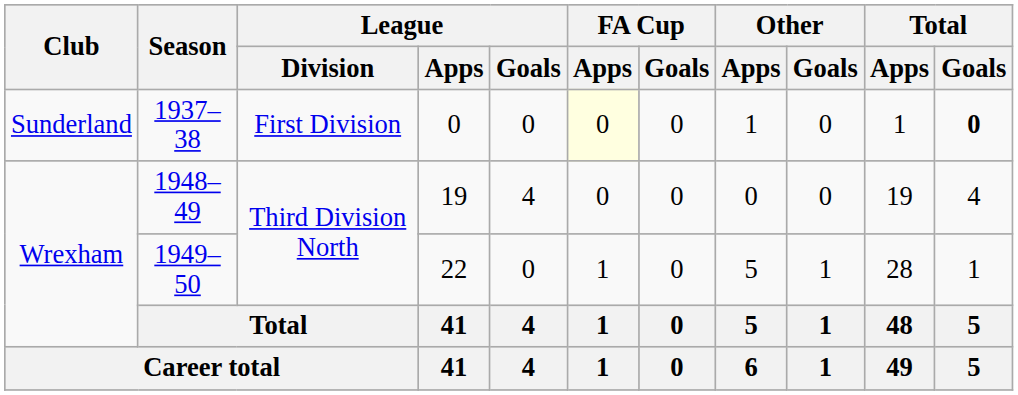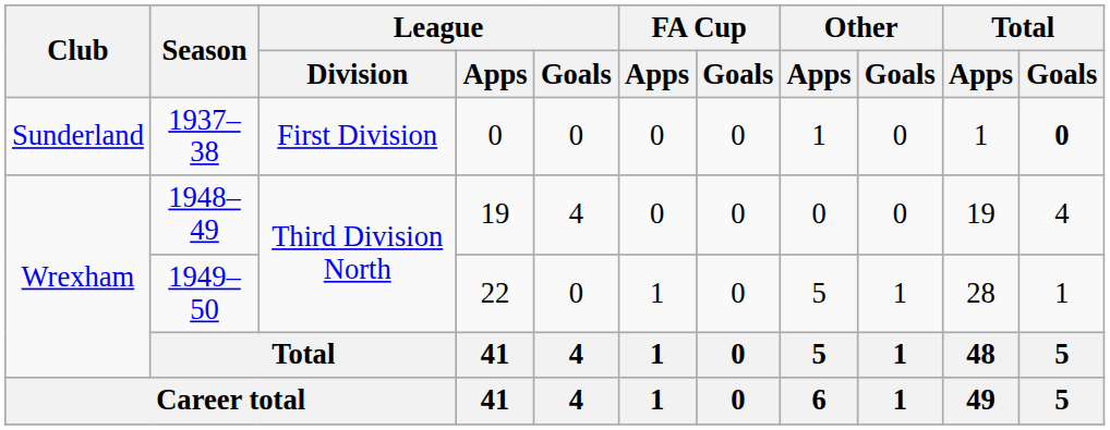1937–38 | FA Cup / Apps: lightyellow background -> no background
